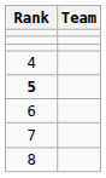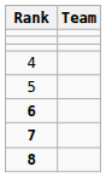row 6 | Rank: bold -> normal
row 7 | Rank: normal -> bold
row 8 | Rank: normal -> bold
row 9 | Rank: normal -> bold
